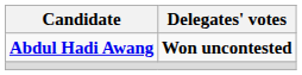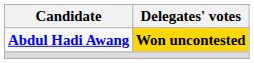Abdul Hadi Awang | Delegates' votes: no background -> gold background
